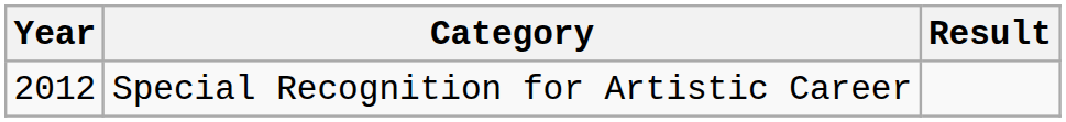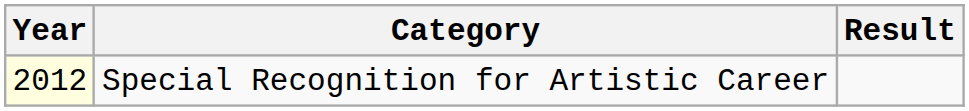row 2 | Year: no background -> lightyellow background
